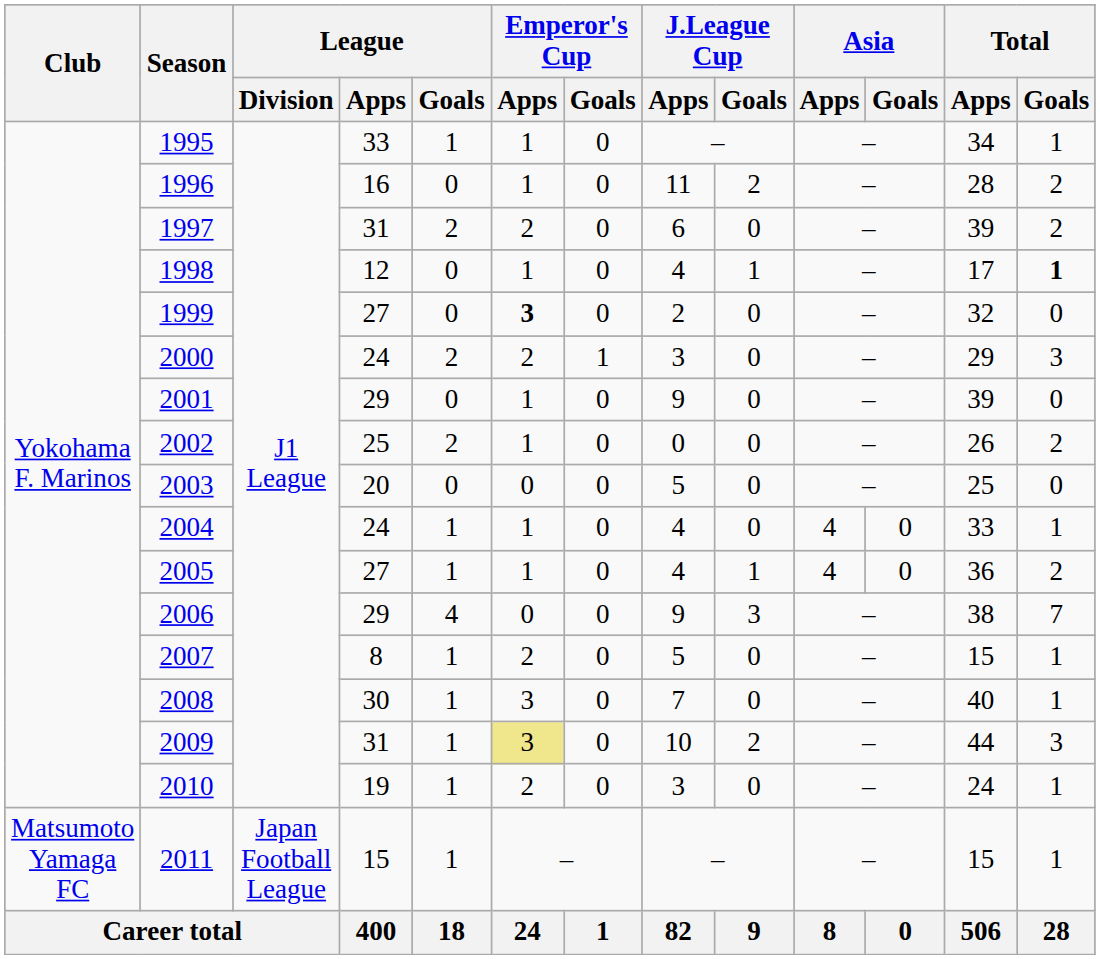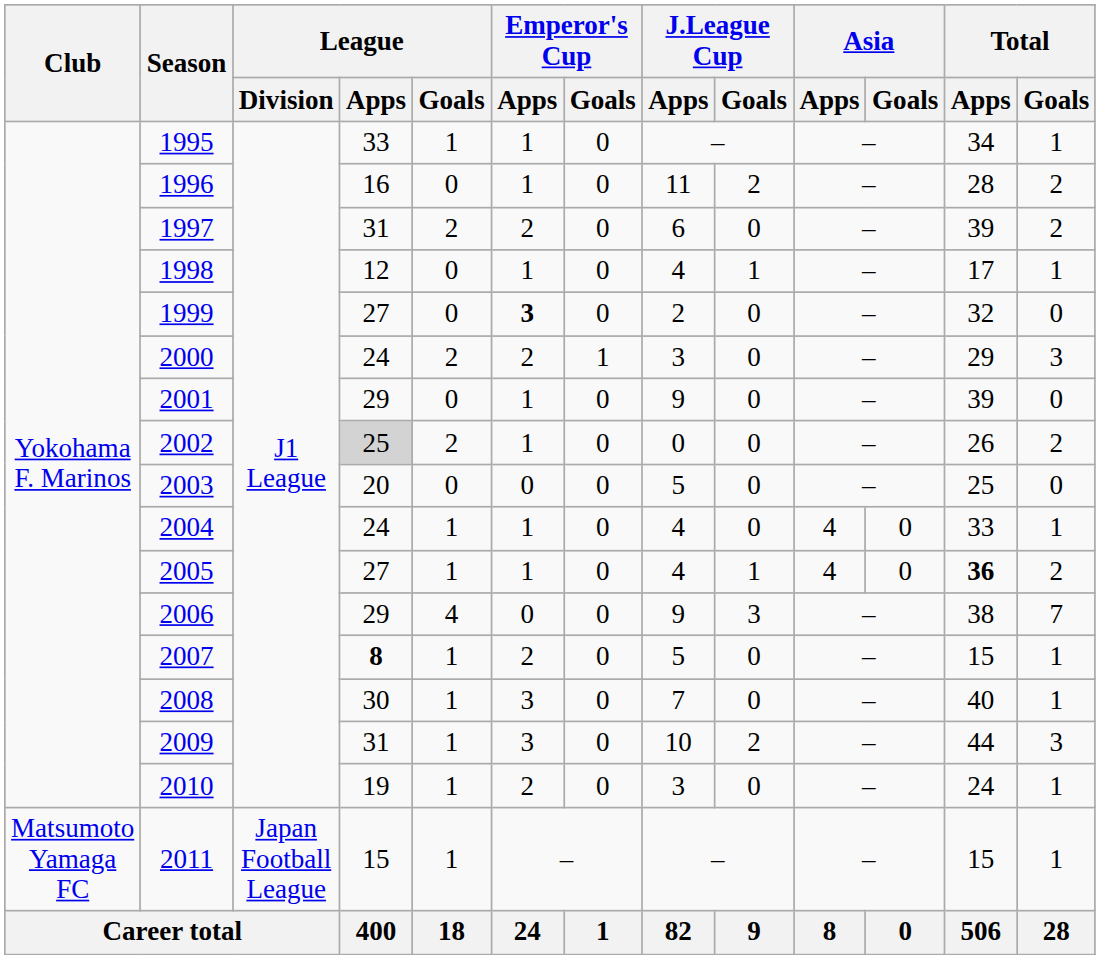1998 | Total / Goals: bold -> normal
2002 | League / Apps: no background -> lightgrey background
2005 | Total / Apps: normal -> bold
2007 | League / Apps: normal -> bold
2009 | Emperor's Cup / Apps: khaki background -> no background
